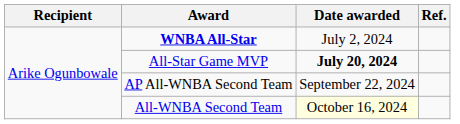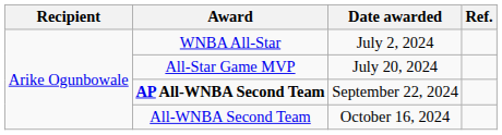row 2 | Award: bold -> normal
row 3 | Date awarded: bold -> normal
row 4 | Award: normal -> bold
row 5 | Date awarded: lightyellow background -> no background
